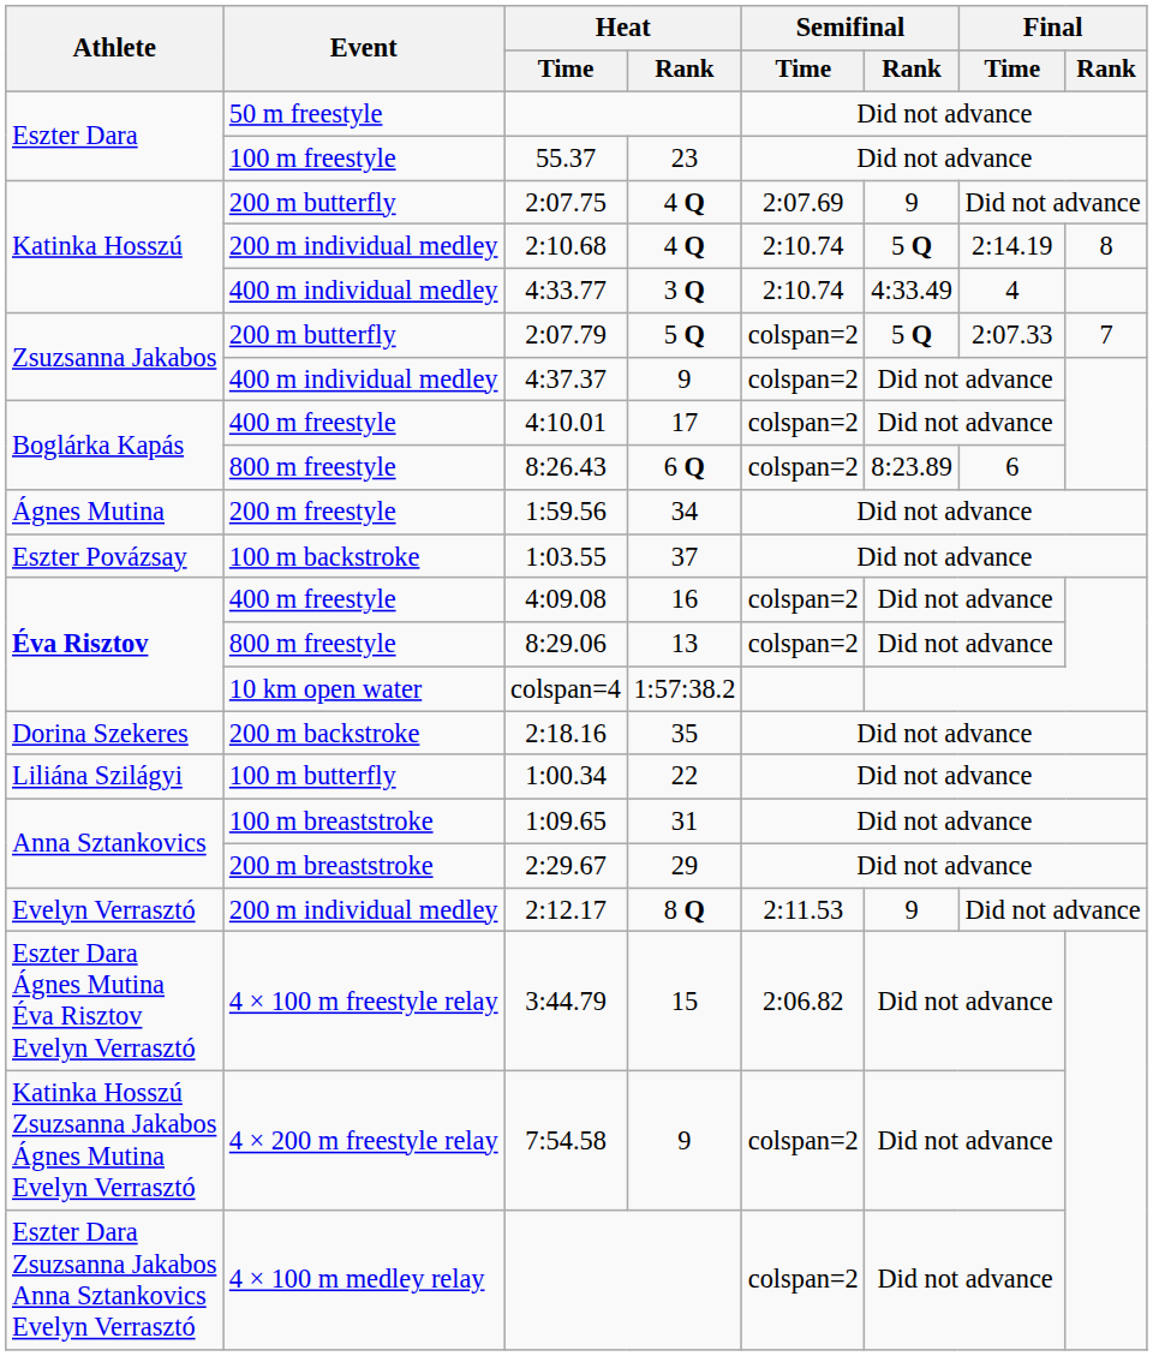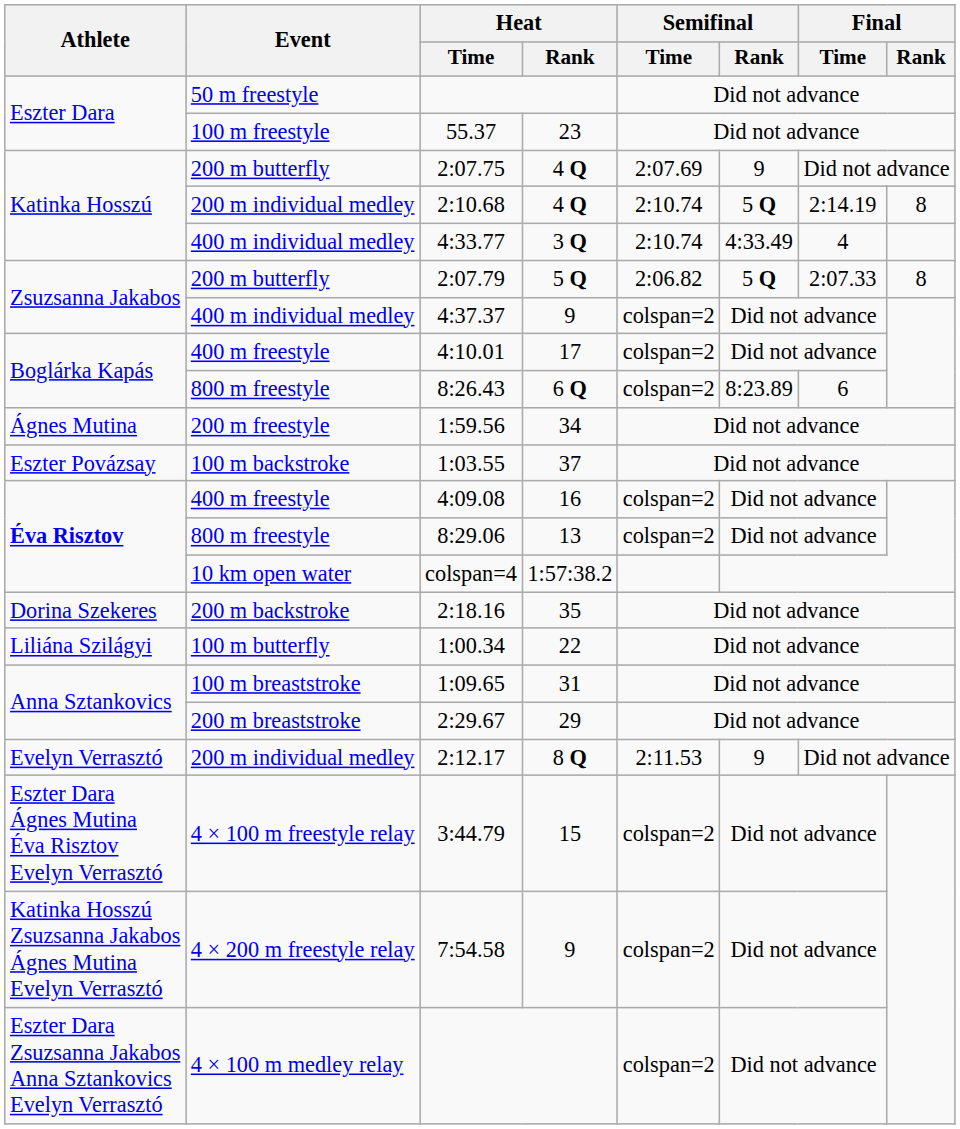2:07.79 | Semifinal / Time: colspan=2 -> 2:06.82
2:07.79 | Final / Rank: 7 -> 8
3:44.79 | Semifinal / Time: 2:06.82 -> colspan=2
